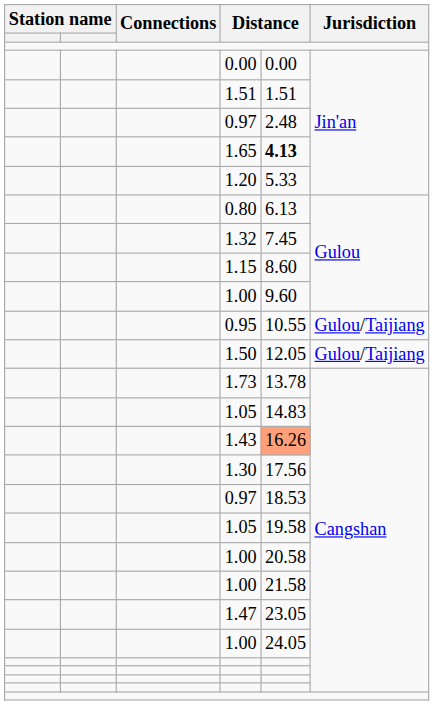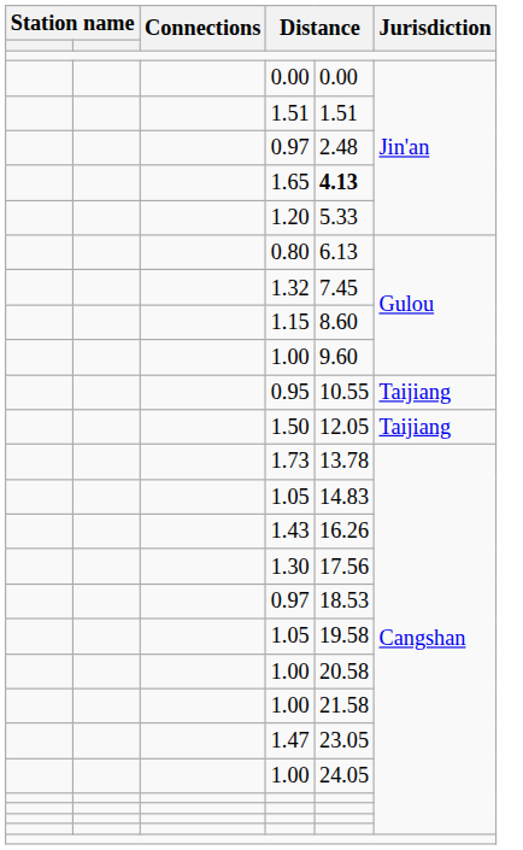0.95 | Jurisdiction: Gulou/Taijiang -> Taijiang
1.50 | Jurisdiction: Gulou/Taijiang -> Taijiang
1.43 | column 5: lightsalmon background -> no background
